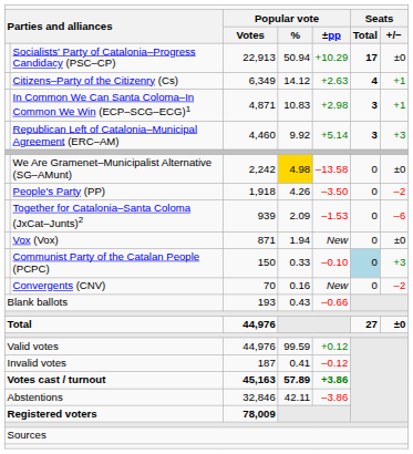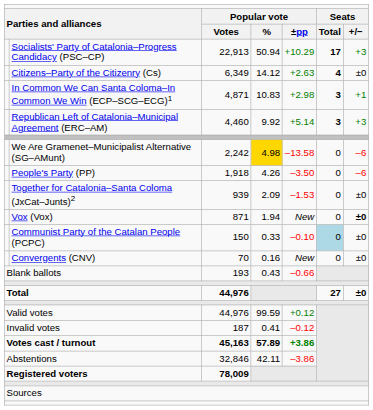Socialists' Party of Catalonia–Progress Candidacy (PSC–CP) | column 7: ±0 -> +3
Citizens–Party of the Citizenry (Cs) | column 7: +1 -> ±0
We Are Gramenet–Municipalist Alternative (SG–AMunt) | column 7: ±0 -> –6
People's Party (PP) | column 7: –2 -> –6
Together for Catalonia–Santa Coloma (JxCat–Junts)2 | column 7: –6 -> ±0
Vox (Vox) | column 7: normal -> bold
Communist Party of the Catalan People (PCPC) | column 7: +3 -> ±0
Convergents (CNV) | column 7: –2 -> ±0
